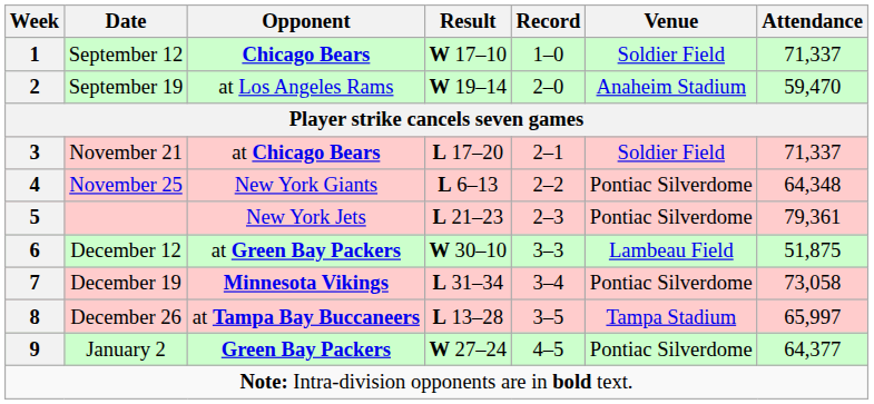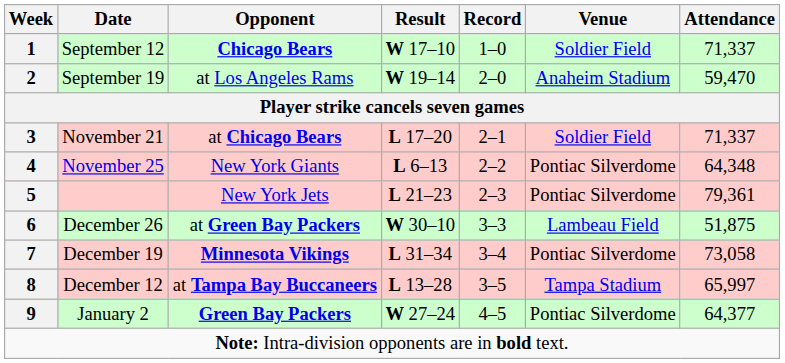6 | Date: December 12 -> December 26
8 | Date: December 26 -> December 12
